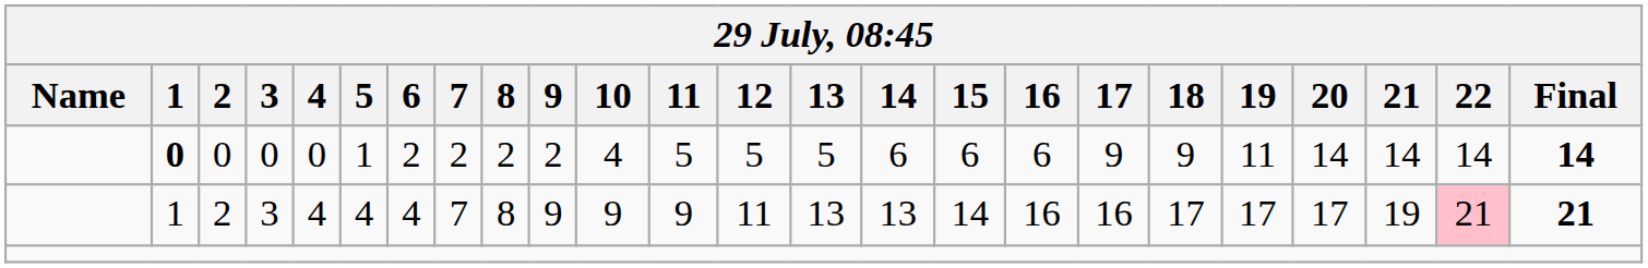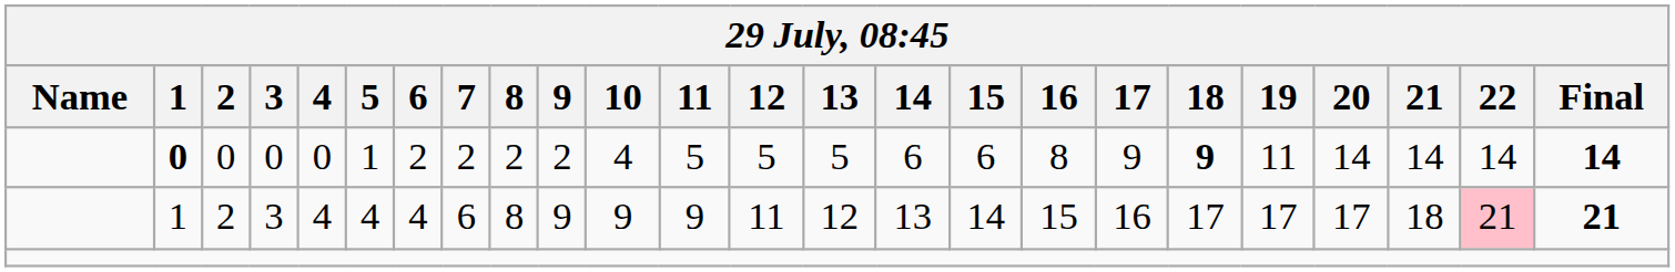row 3 | 16: 6 -> 8
row 3 | 18: normal -> bold
row 4 | 7: 7 -> 6
row 4 | 13: 13 -> 12
row 4 | 16: 16 -> 15
row 4 | 21: 19 -> 18
